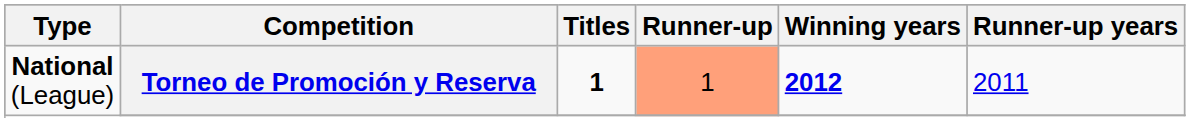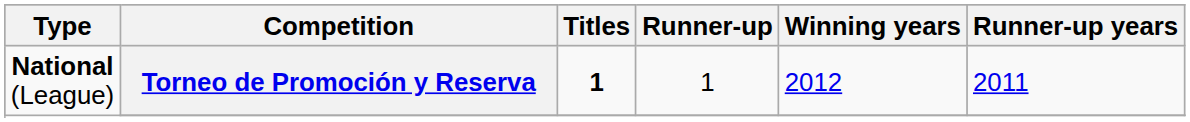Torneo de Promoción y Reserva | Runner-up: lightsalmon background -> no background
Torneo de Promoción y Reserva | Winning years: bold -> normal
